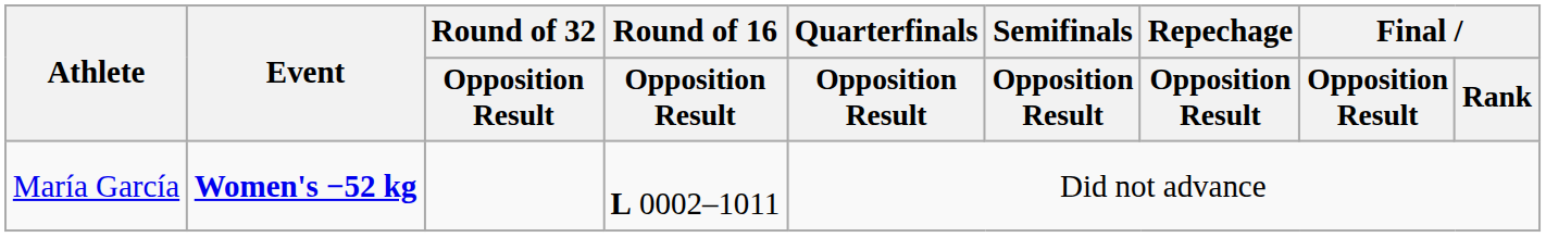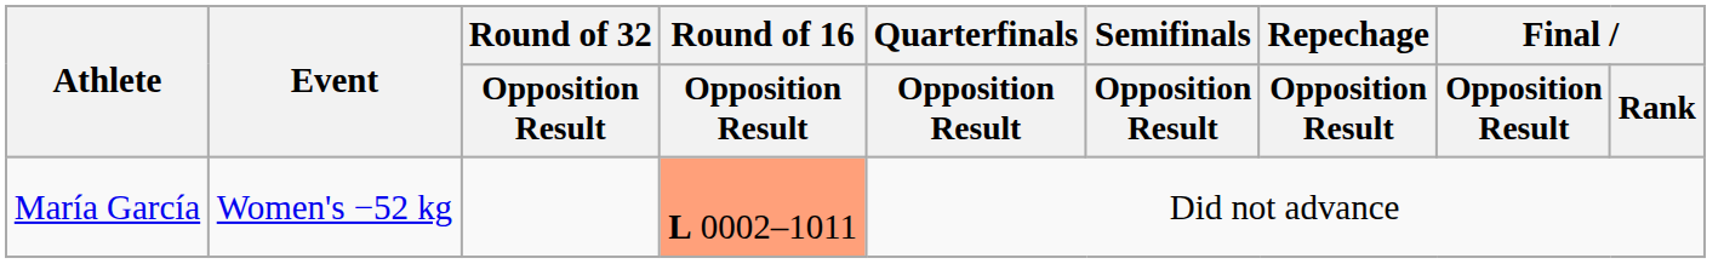María García | Event: bold -> normal
María García | Round of 16 / Opposition Result: no background -> lightsalmon background
